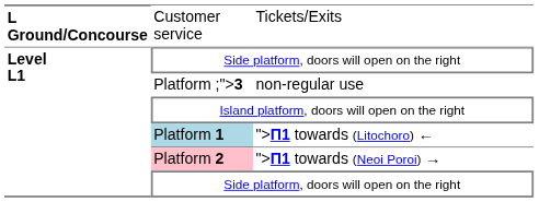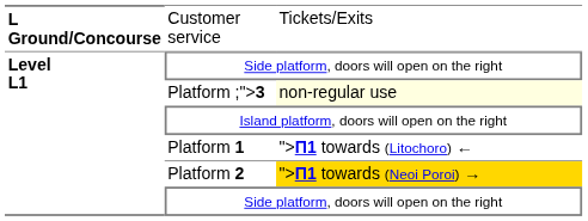Platform ;">3 | column 3: no background -> lightyellow background
Platform 1 | column 2: lightblue background -> no background
Platform 2 | column 2: pink background -> no background
Platform 2 | column 3: no background -> gold background
